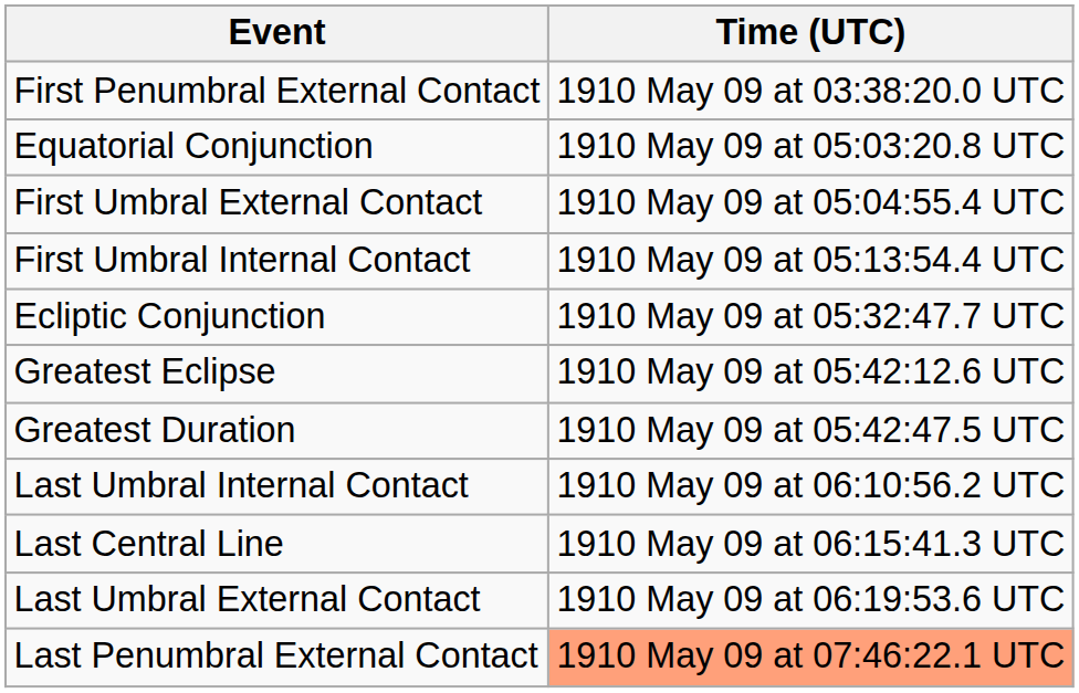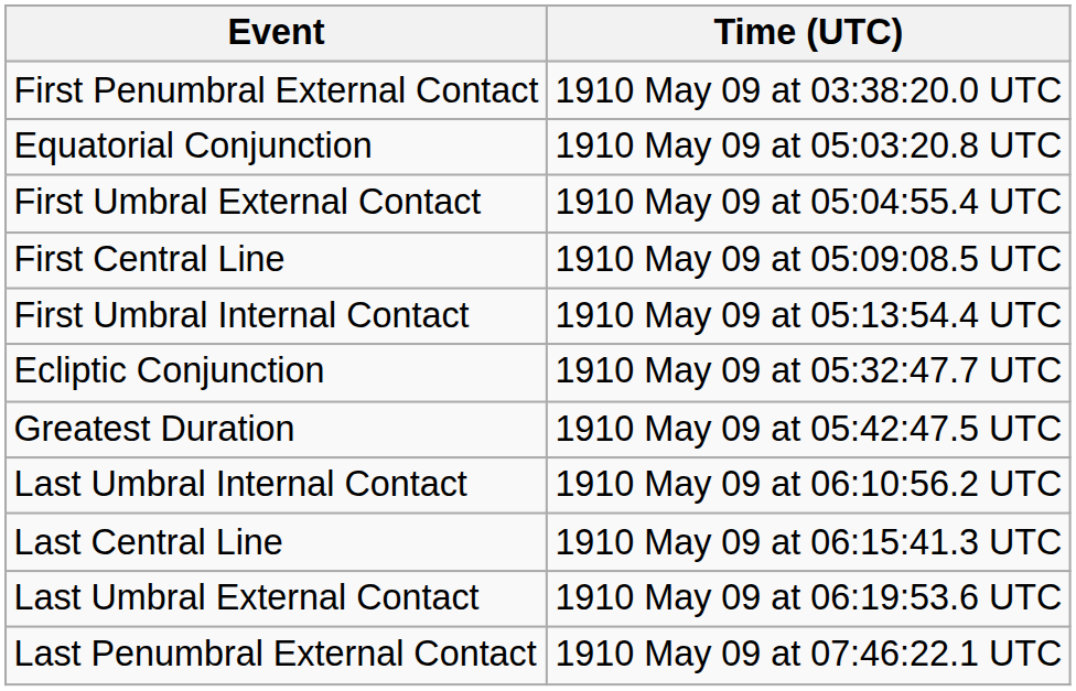+ row: First Central Line | 1910 May 09 at 05:09:08.5 UTC
- row: Greatest Eclipse | 1910 May 09 at 05:42:12.6 UTC
Last Penumbral External Contact | Time (UTC): lightsalmon background -> no background
